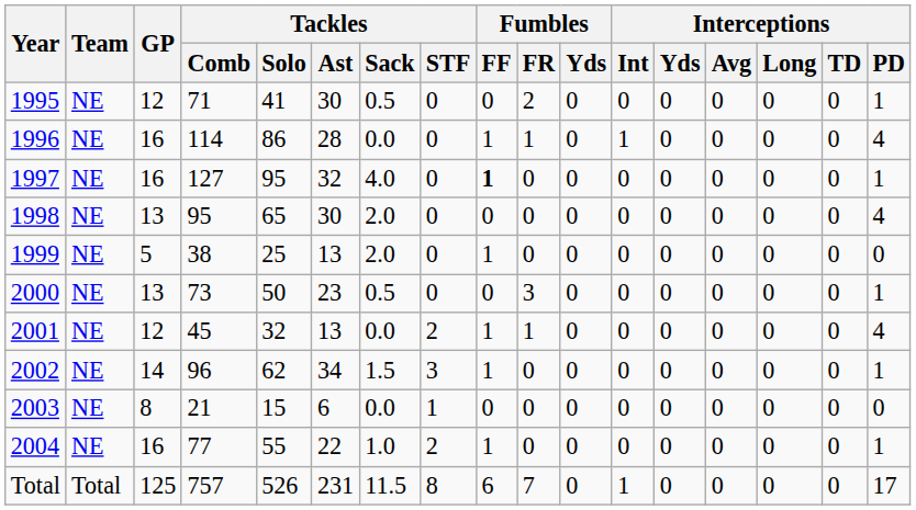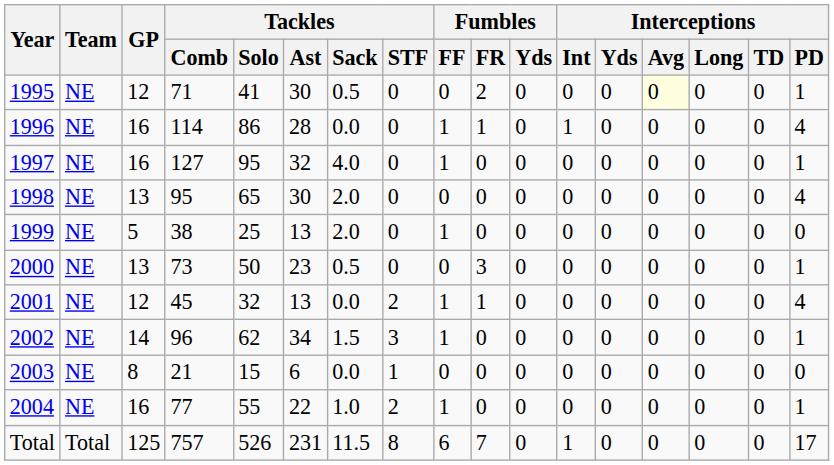1995 | Interceptions / Avg: no background -> lightyellow background
1997 | Fumbles / FF: bold -> normal
